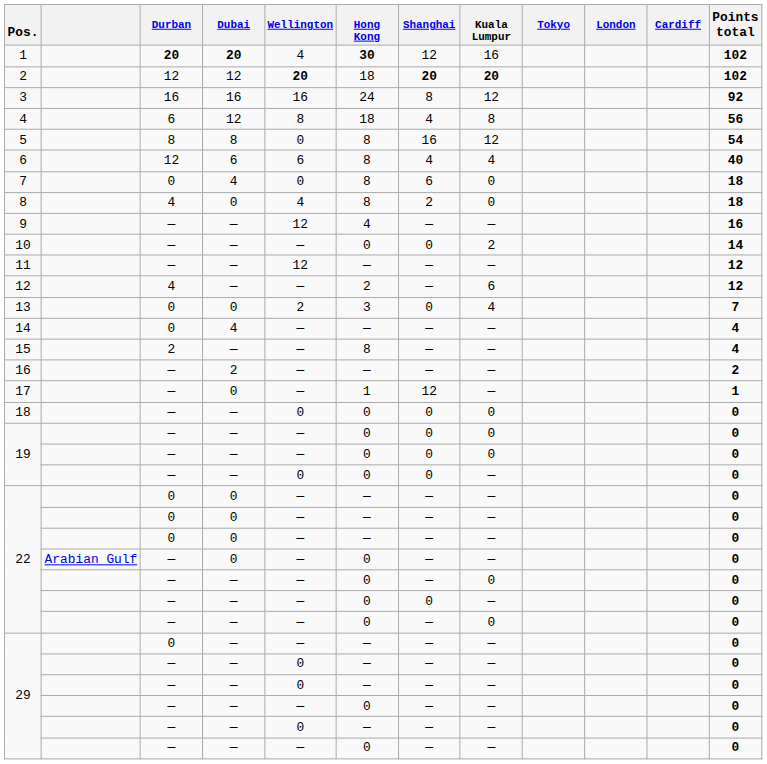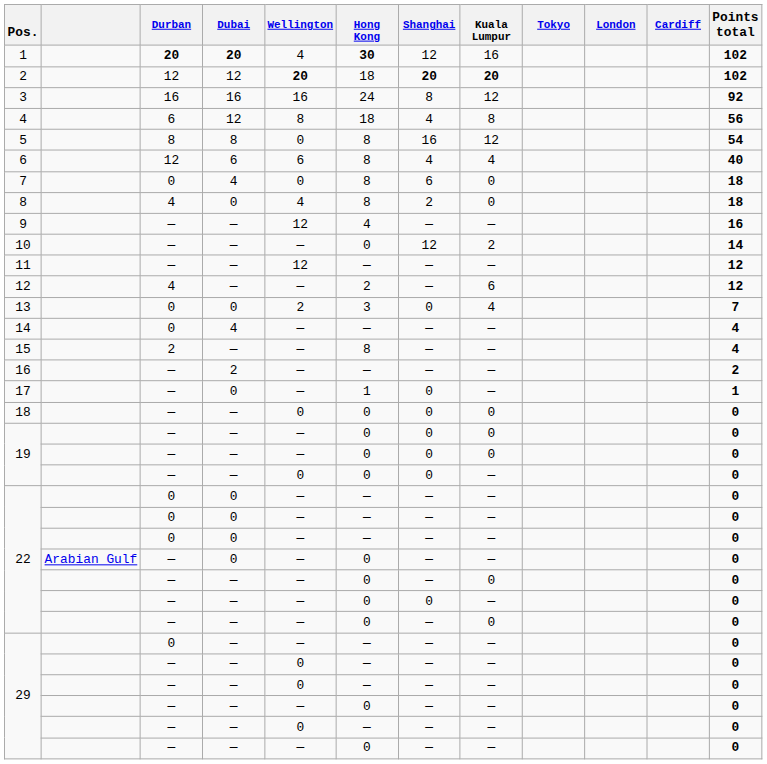10 | Shanghai: 0 -> 12
17 | Shanghai: 12 -> 0
